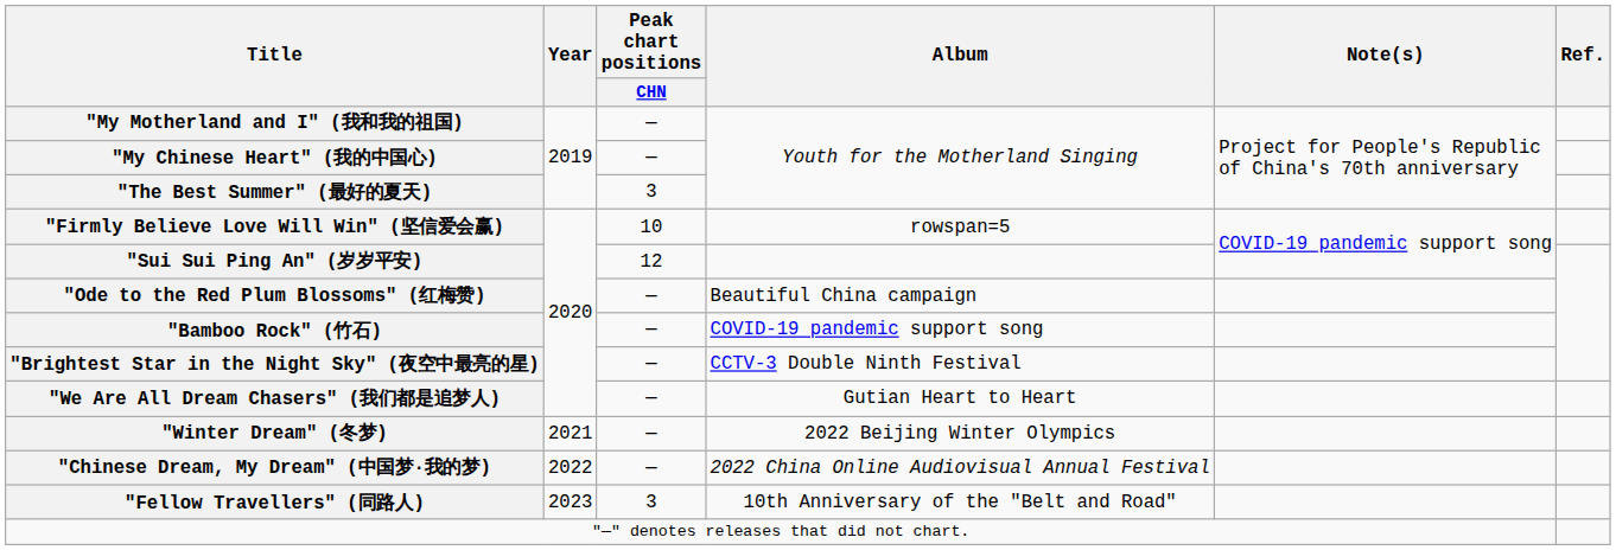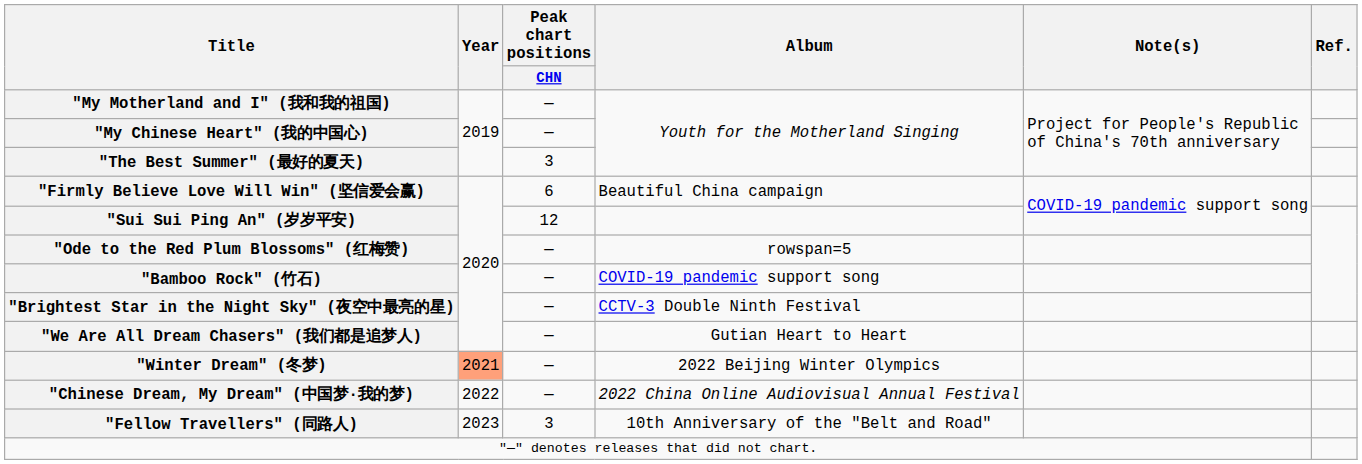"Firmly Believe Love Will Win" (坚信爱会赢) | Peak chart positions / CHN: 10 -> 6
"Firmly Believe Love Will Win" (坚信爱会赢) | Album: rowspan=5 -> Beautiful China campaign
"Ode to the Red Plum Blossoms" (红梅赞) | Album: Beautiful China campaign -> rowspan=5
"Winter Dream" (冬梦) | Year: no background -> lightsalmon background
